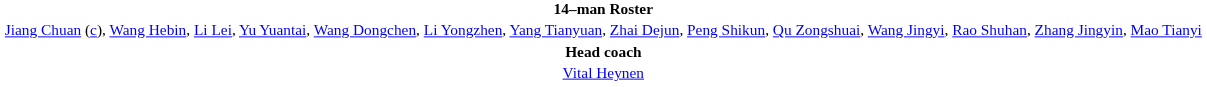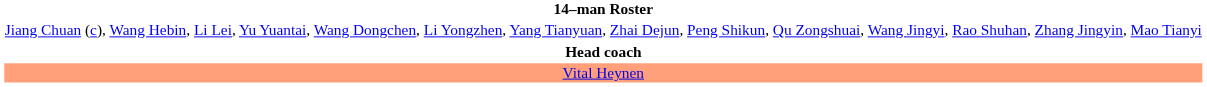row 4 | column 1: no background -> lightsalmon background
